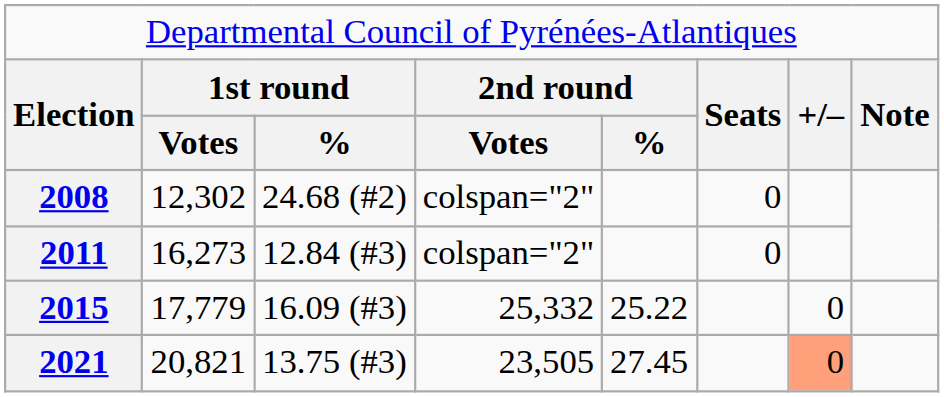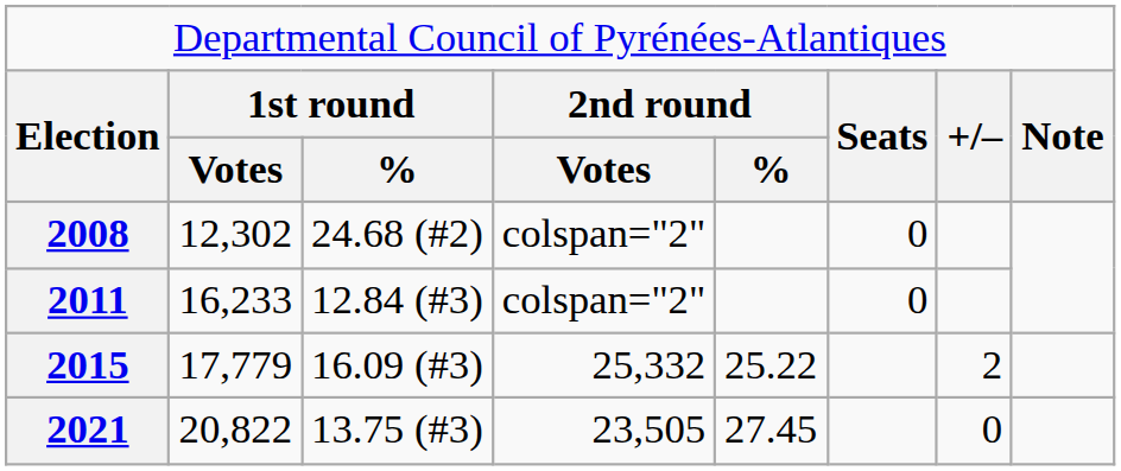2011 | column 2: 16,273 -> 16,233
2015 | column 7: 0 -> 2
2021 | column 2: 20,821 -> 20,822
2021 | column 7: lightsalmon background -> no background
